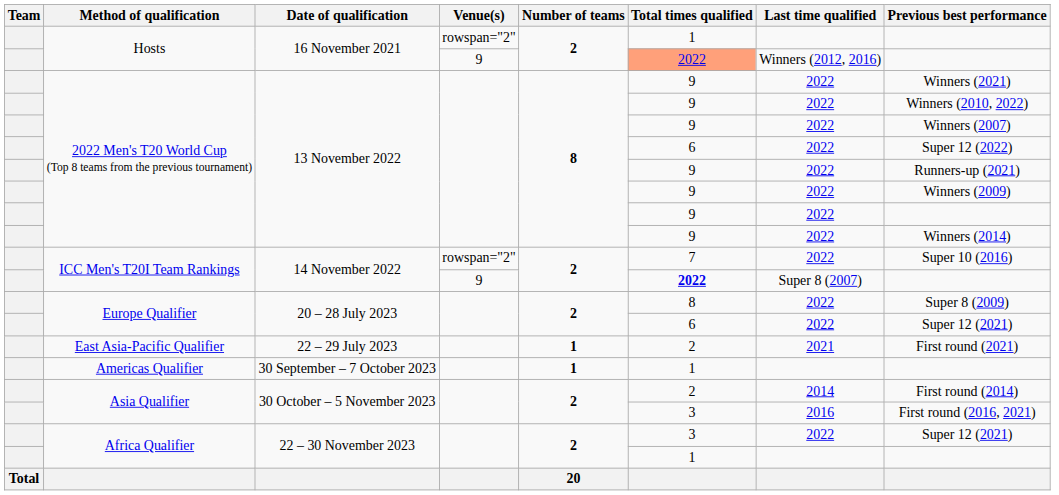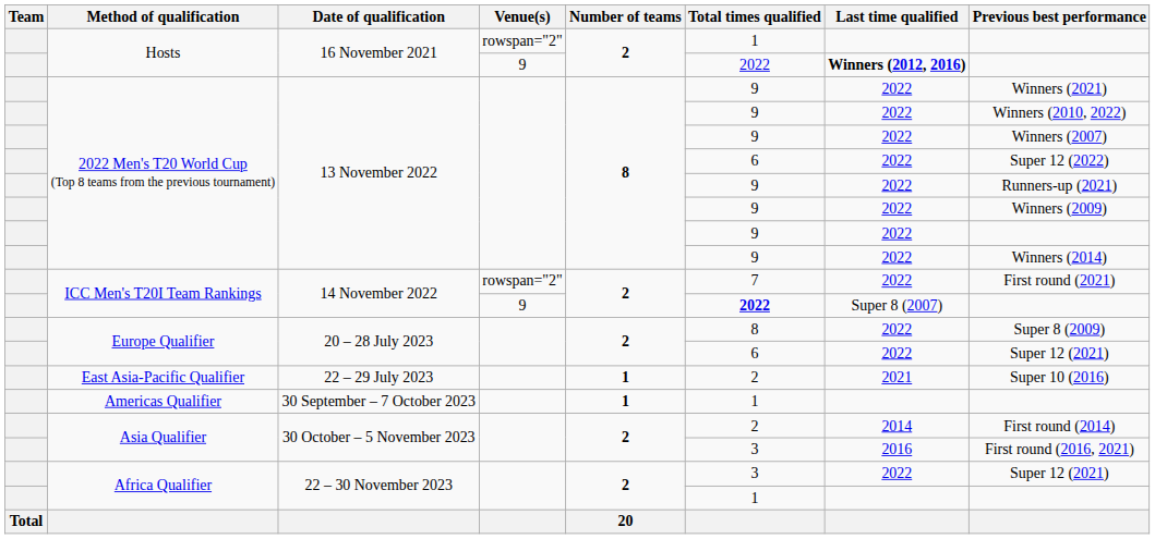Hosts / 9 | Total times qualified: lightsalmon background -> no background
Hosts / 9 | Last time qualified: normal -> bold
ICC Men's T20I Team Rankings / rowspan="2" | Previous best performance: Super 10 (2016) -> First round (2021)
East Asia-Pacific Qualifier | Previous best performance: First round (2021) -> Super 10 (2016)
